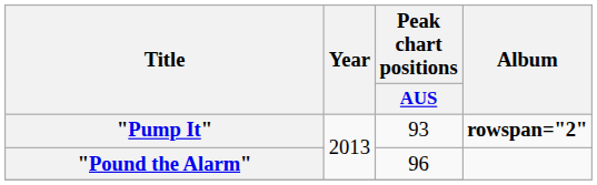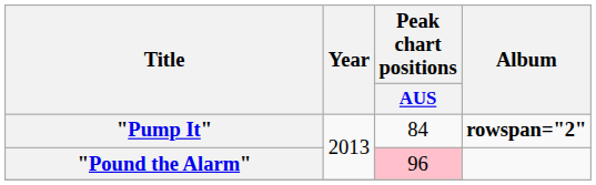"Pump It" | Peak chart positions / AUS: 93 -> 84
"Pound the Alarm" | Peak chart positions / AUS: no background -> pink background
